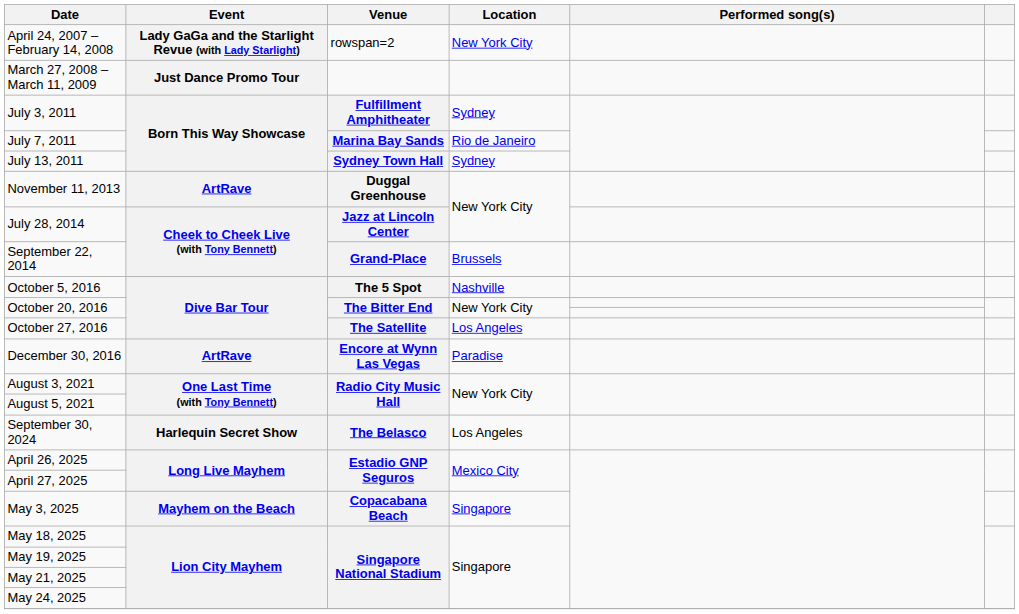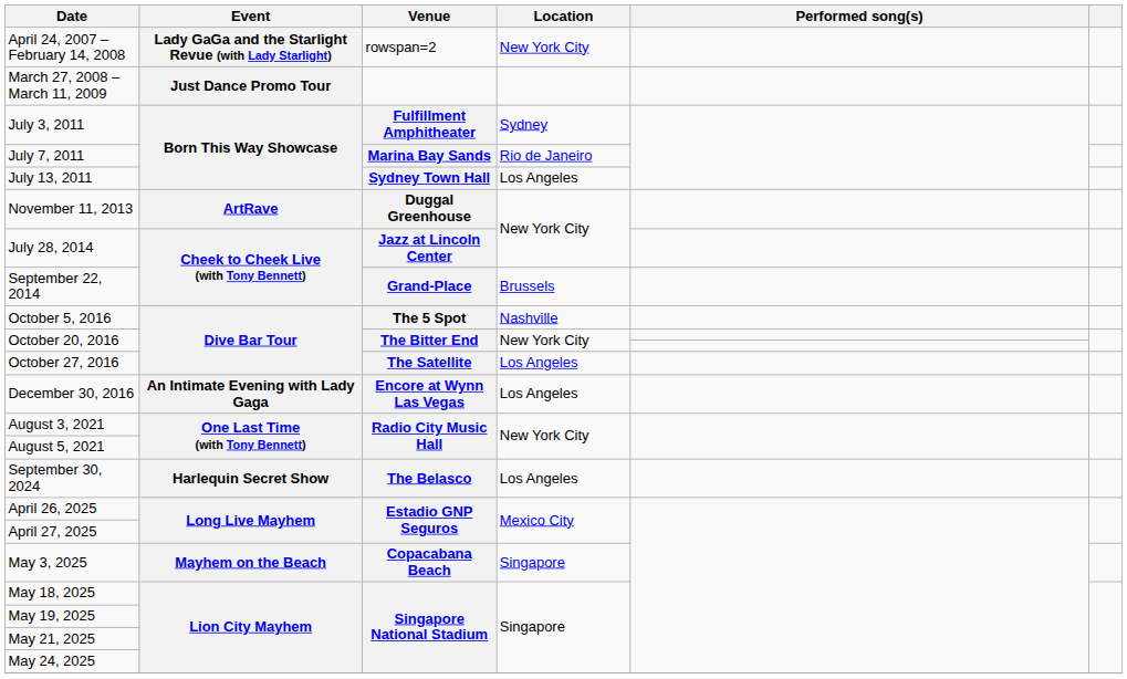July 13, 2011 | Location: Sydney -> Los Angeles
December 30, 2016 | Event: ArtRave -> An Intimate Evening with Lady Gaga
December 30, 2016 | Location: Paradise -> Los Angeles
